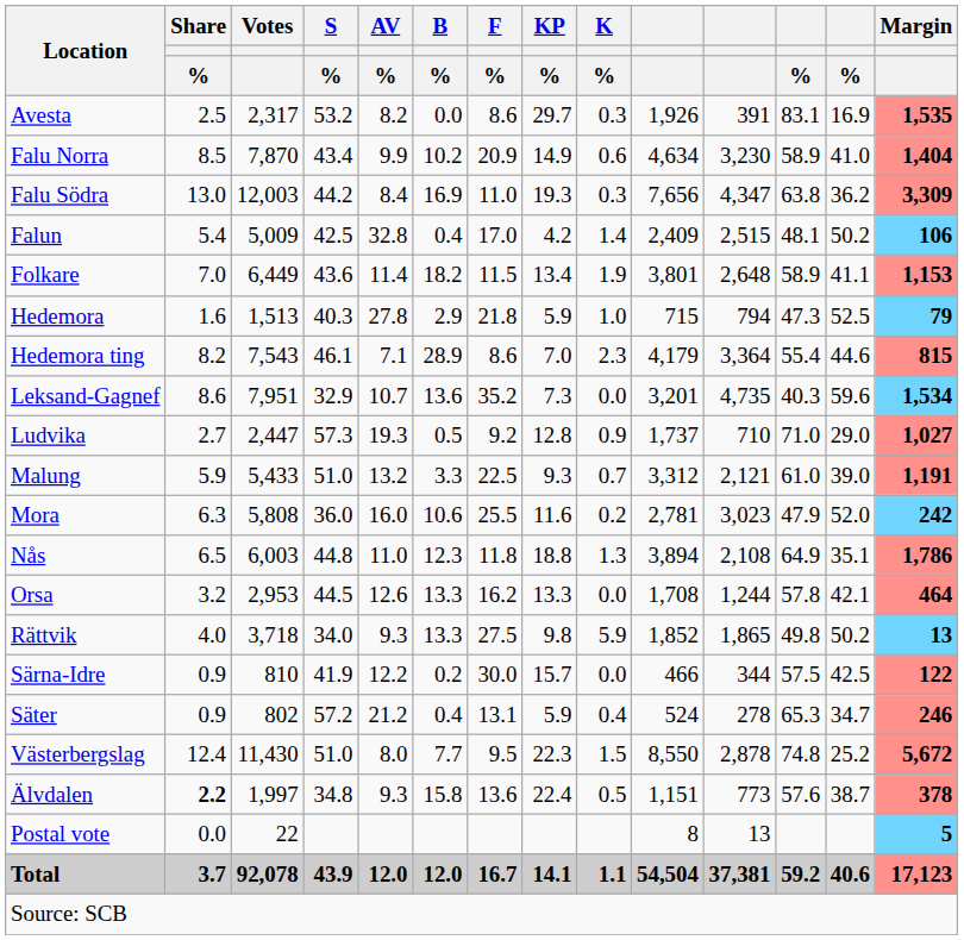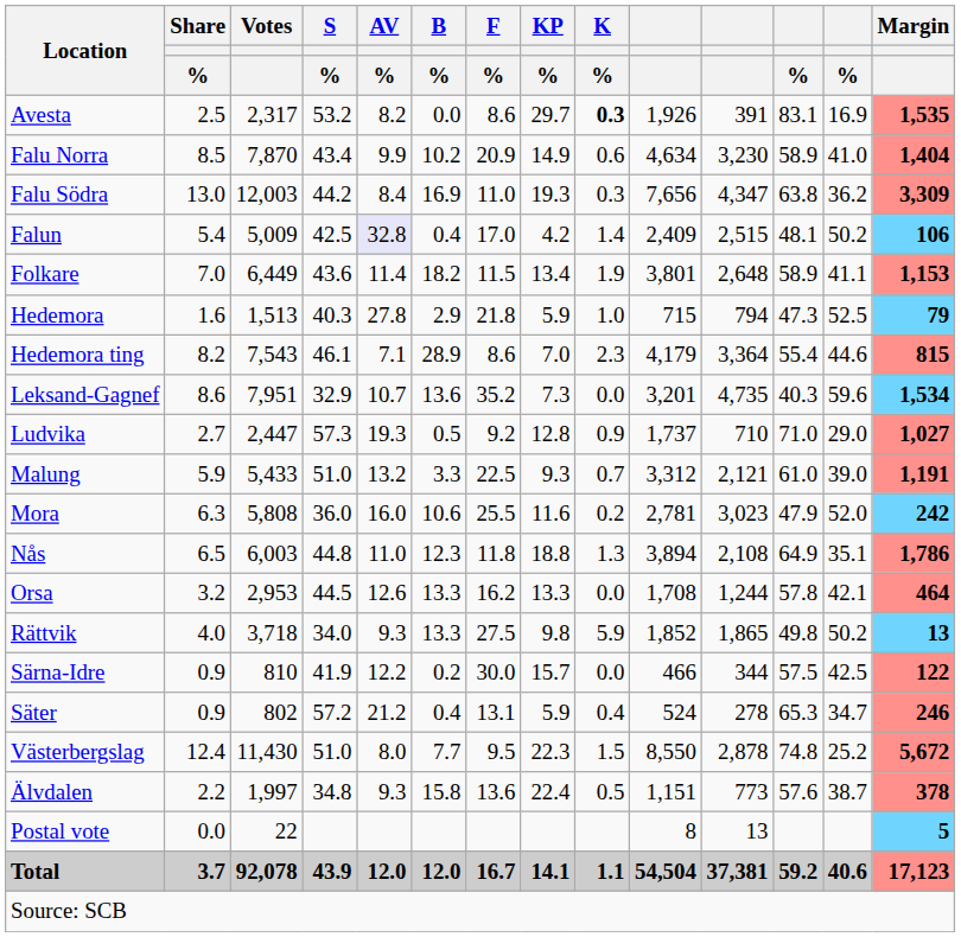Avesta | K / %: normal -> bold
Falun | AV / %: no background -> lavender background
Älvdalen | Share / %: bold -> normal
